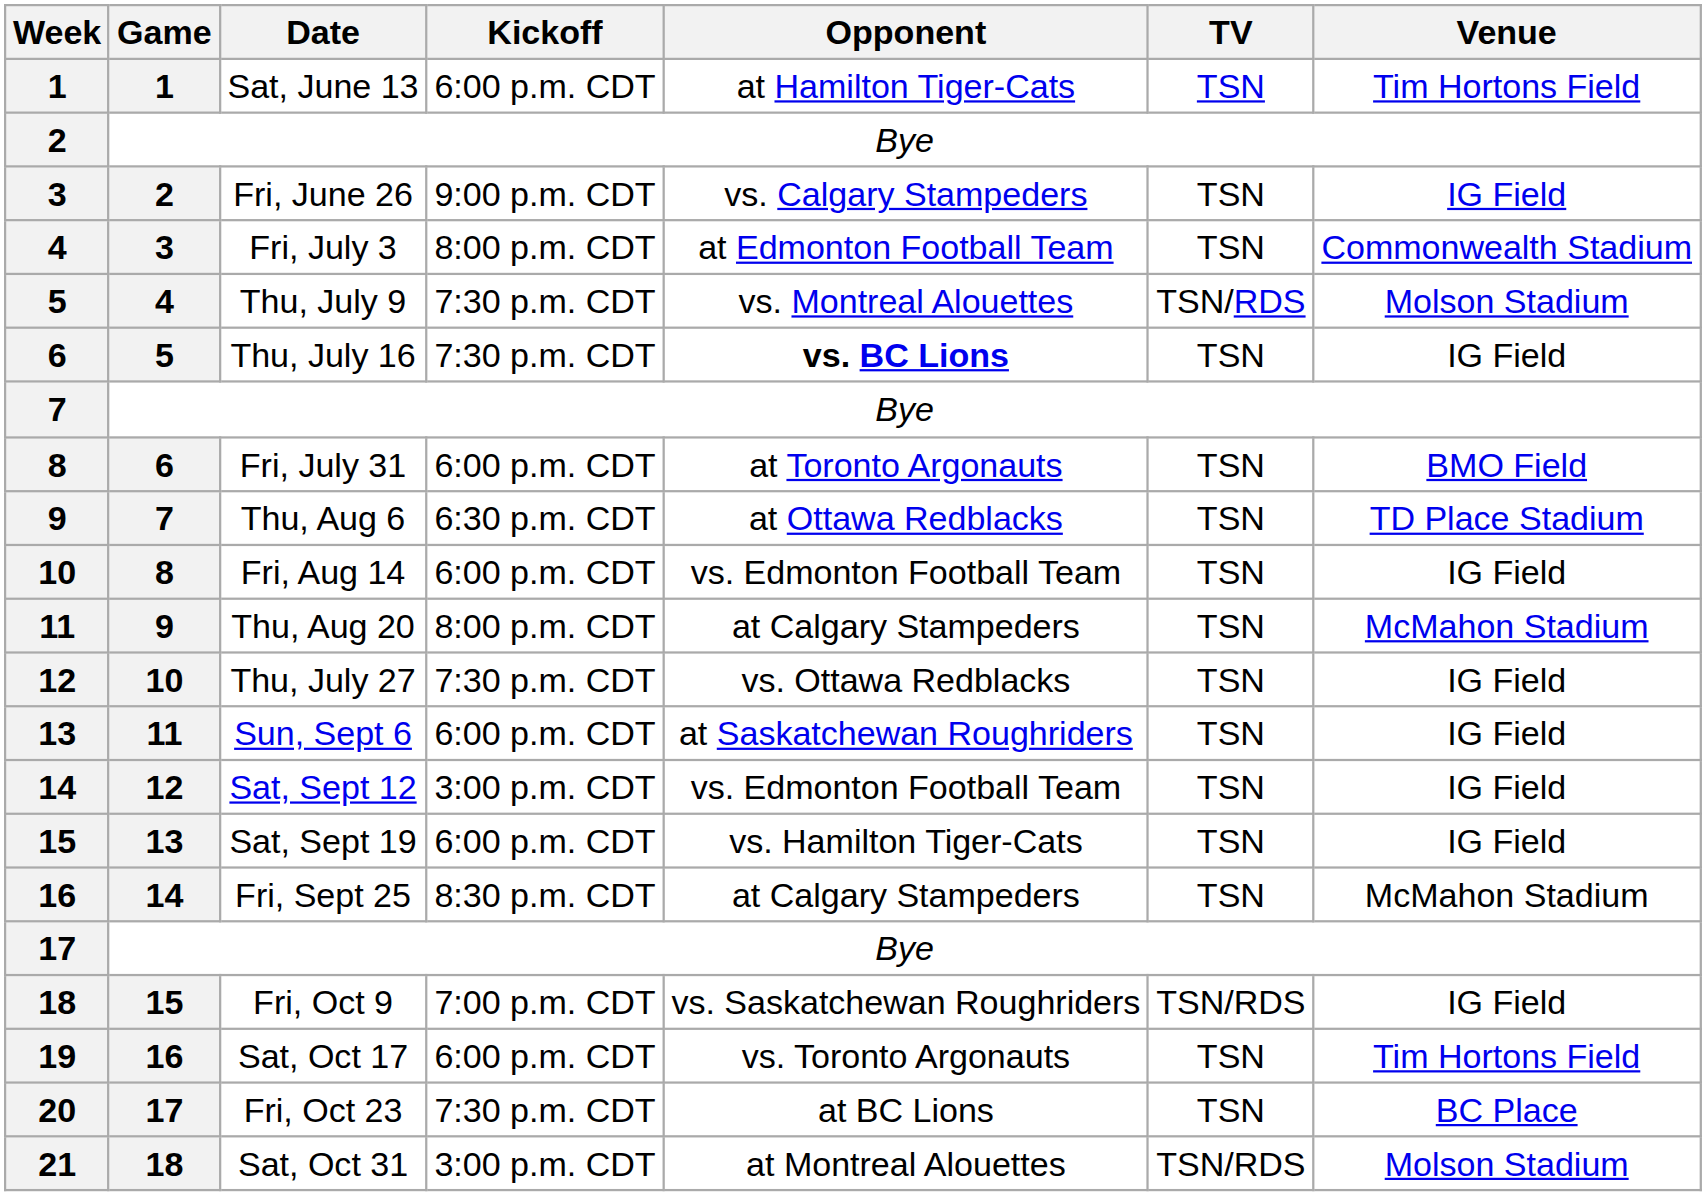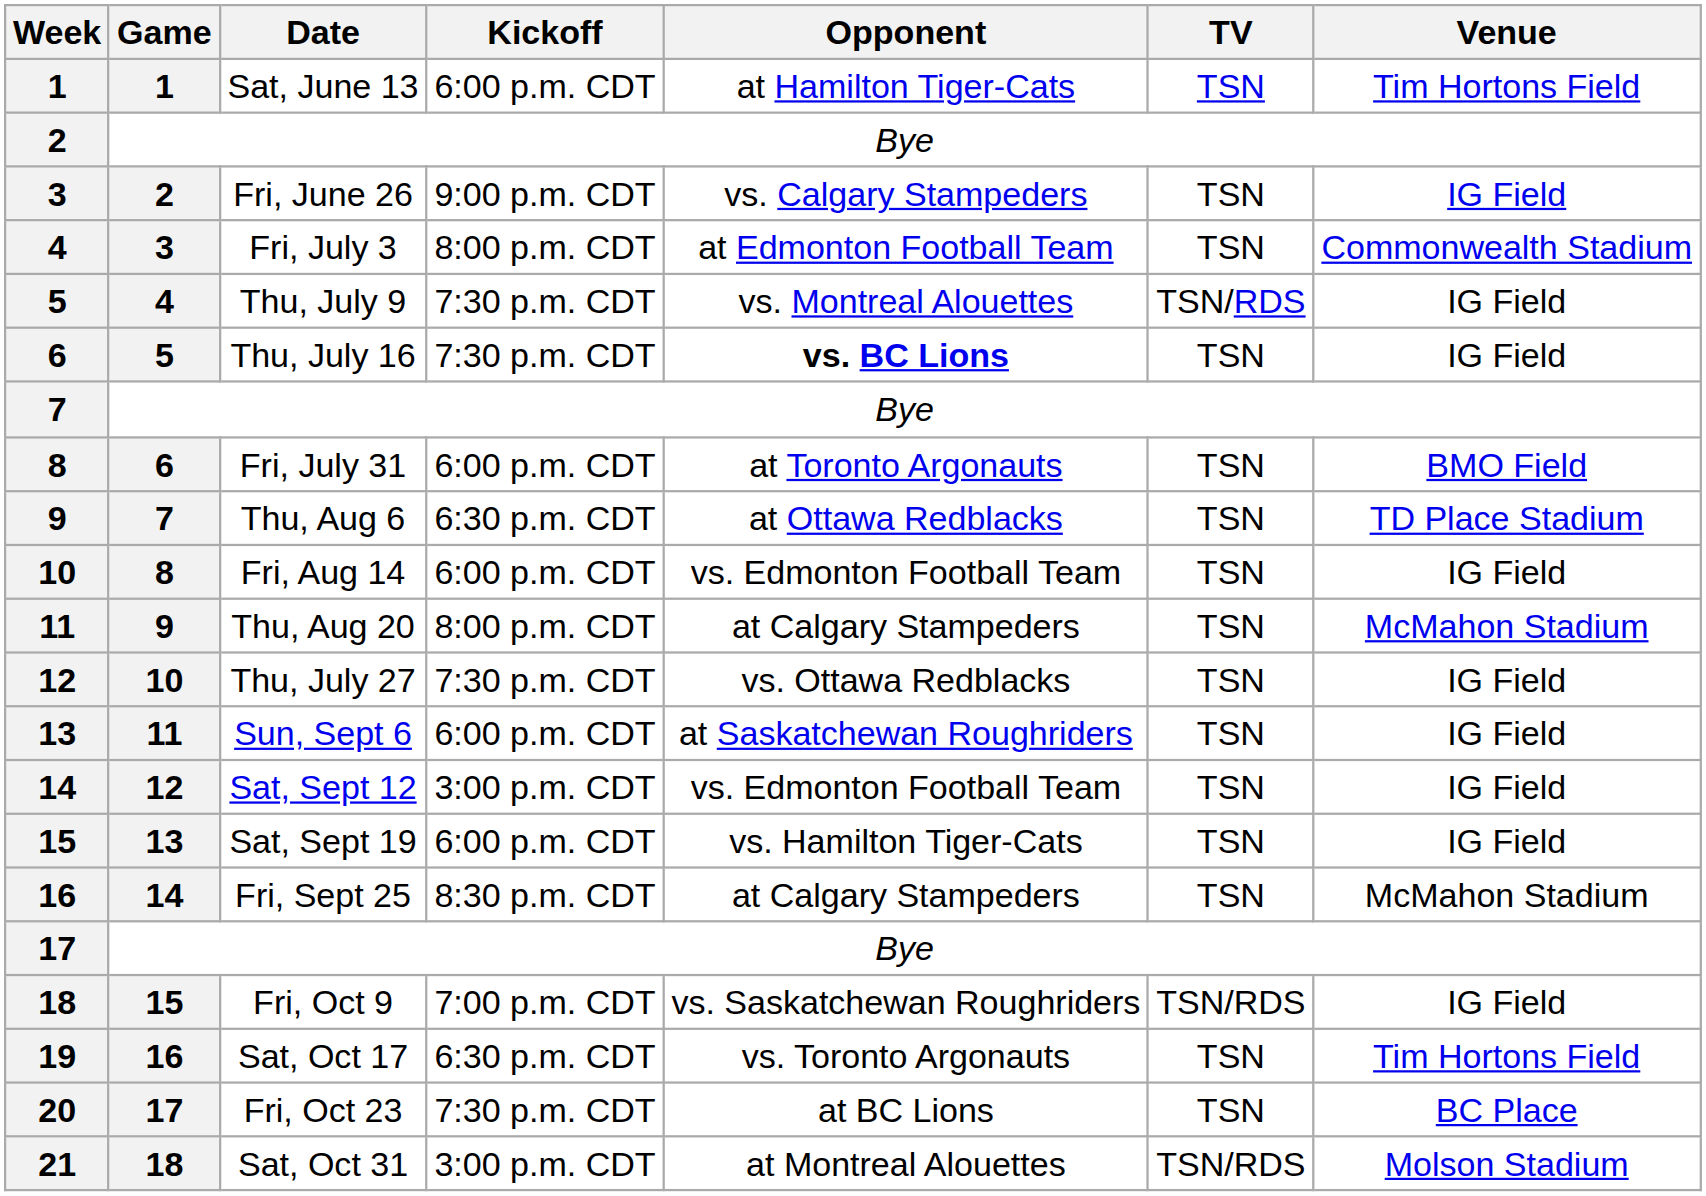Thu, July 9 | Venue: Molson Stadium -> IG Field
Sat, Oct 17 | Kickoff: 6:00 p.m. CDT -> 6:30 p.m. CDT
